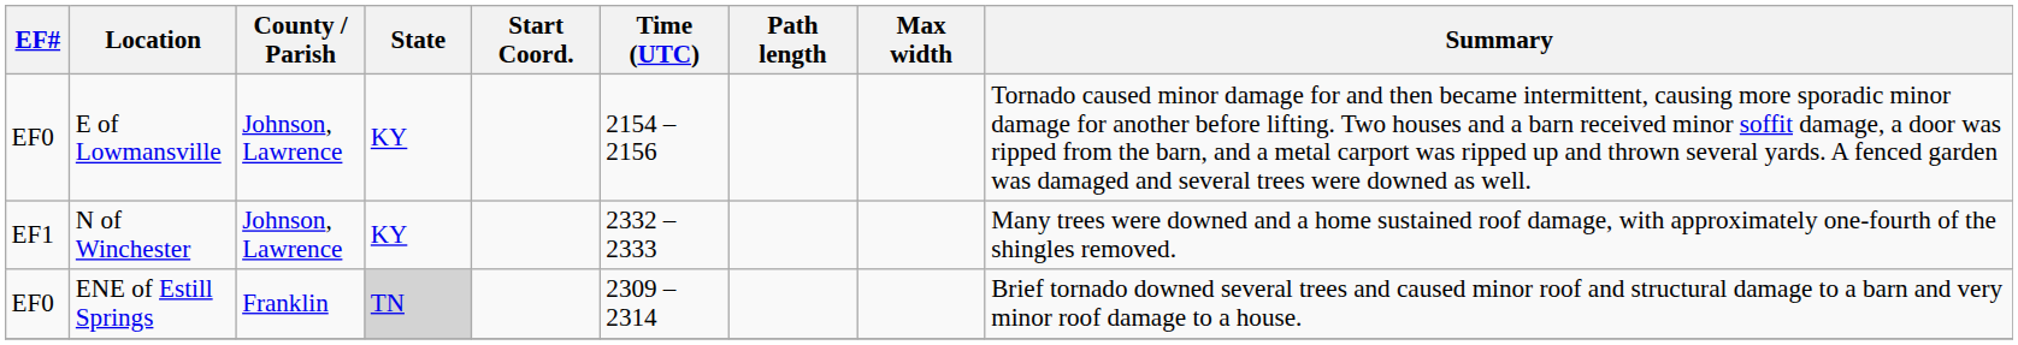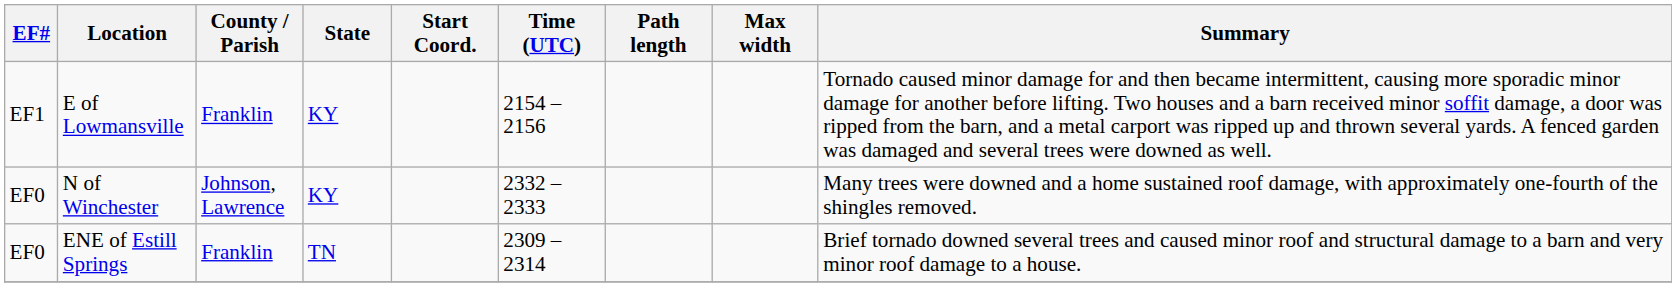E of Lowmansville | EF#: EF0 -> EF1
E of Lowmansville | County / Parish: Johnson, Lawrence -> Franklin
N of Winchester | EF#: EF1 -> EF0
ENE of Estill Springs | State: lightgrey background -> no background
